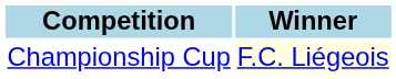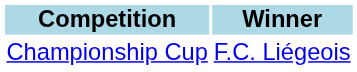Championship Cup | Winner: lightyellow background -> no background
